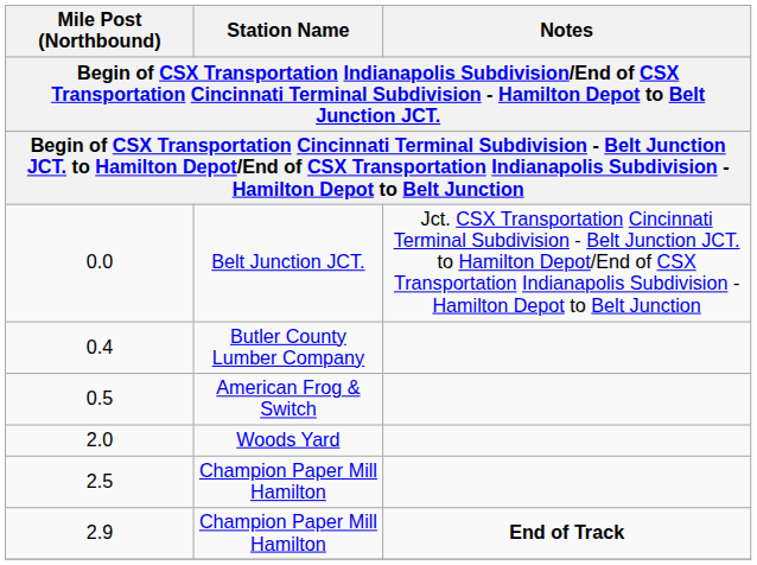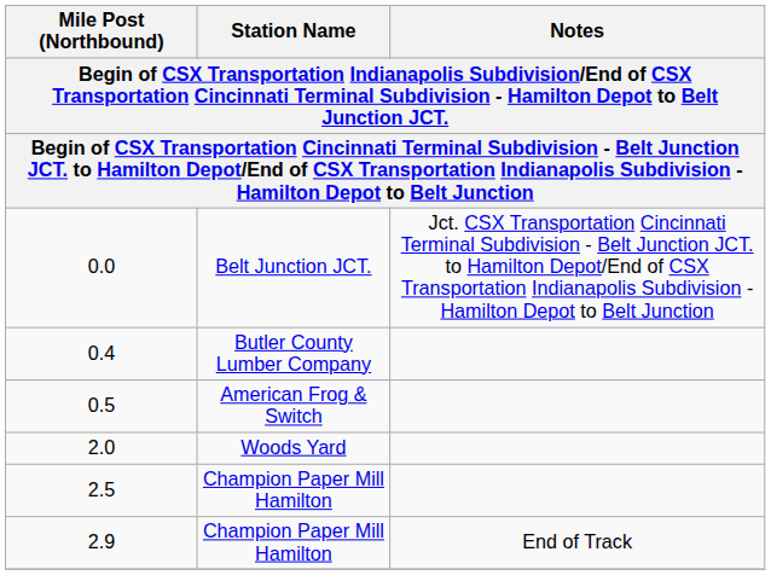2.9 | Notes: bold -> normal
